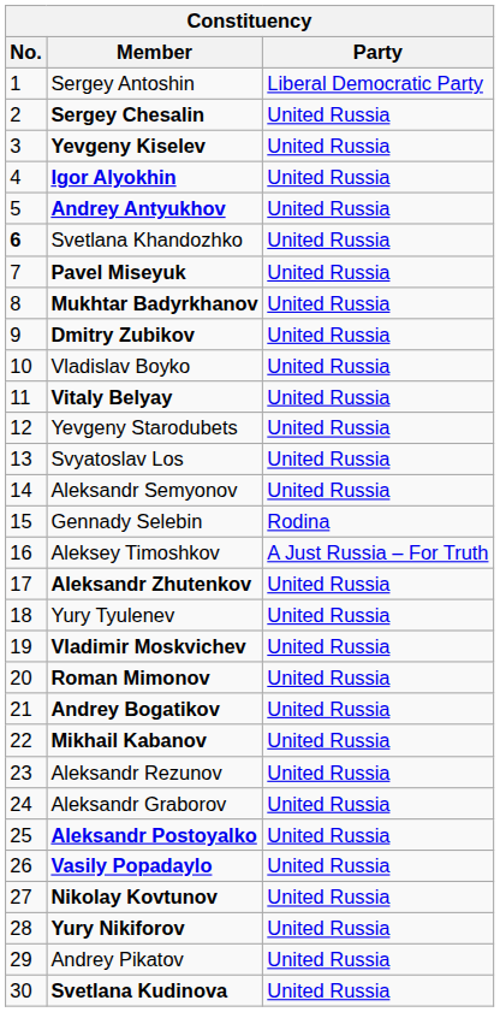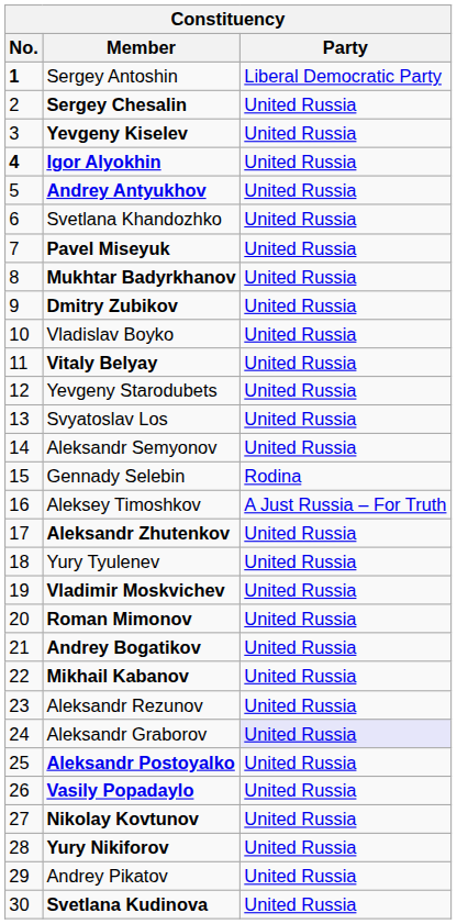Sergey Antoshin | No.: normal -> bold
Igor Alyokhin | No.: normal -> bold
Svetlana Khandozhko | No.: bold -> normal
Aleksandr Graborov | Party: no background -> lavender background
